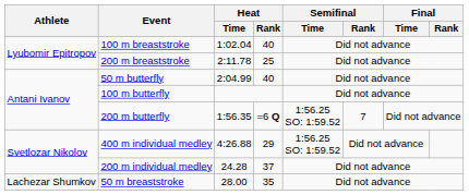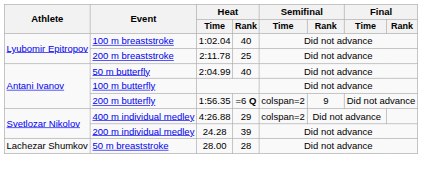200 m butterfly | Semifinal / Time: 1:56.25 SO: 1:59.52 -> colspan=2
200 m butterfly | Semifinal / Rank: 7 -> 9
400 m individual medley | Semifinal / Time: 1:56.25 SO: 1:59.52 -> colspan=2
200 m individual medley | Heat / Rank: 37 -> 39
50 m breaststroke | Heat / Rank: 35 -> 28
